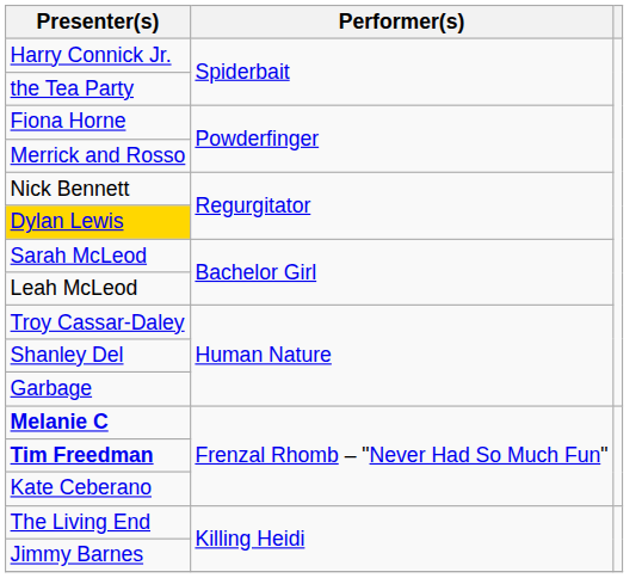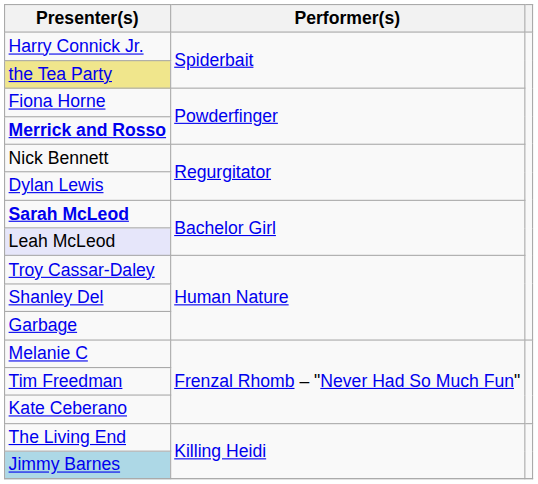the Tea Party | Presenter(s): no background -> khaki background
Merrick and Rosso | Presenter(s): normal -> bold
Dylan Lewis | Presenter(s): gold background -> no background
Sarah McLeod | Presenter(s): normal -> bold
Leah McLeod | Presenter(s): no background -> lavender background
Melanie C | Presenter(s): bold -> normal
Tim Freedman | Presenter(s): bold -> normal
Jimmy Barnes | Presenter(s): no background -> lightblue background
